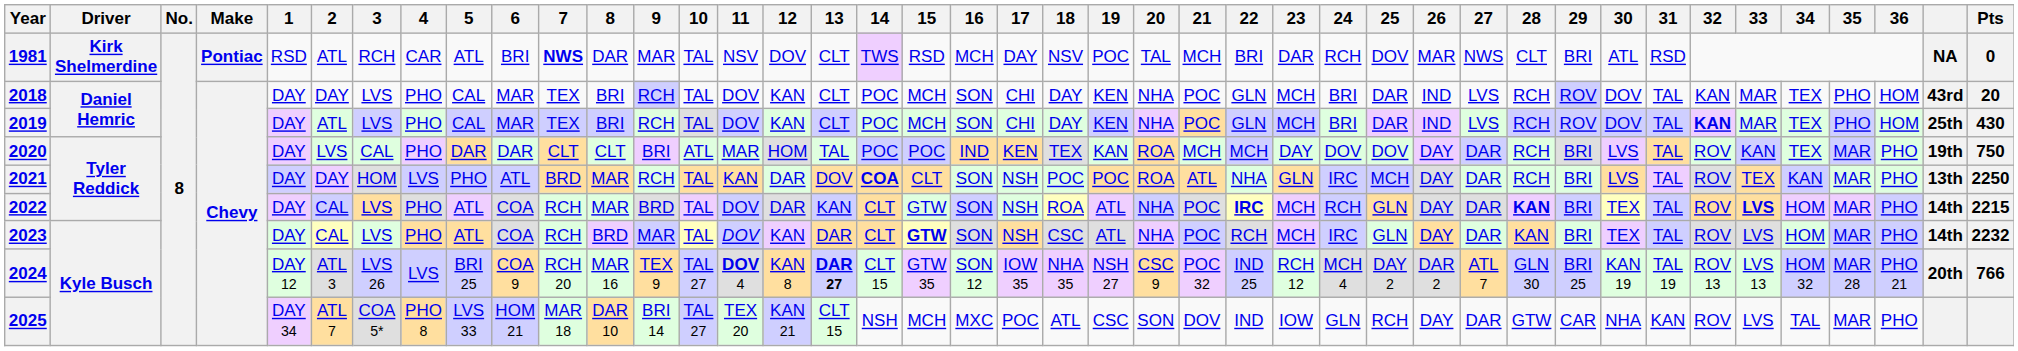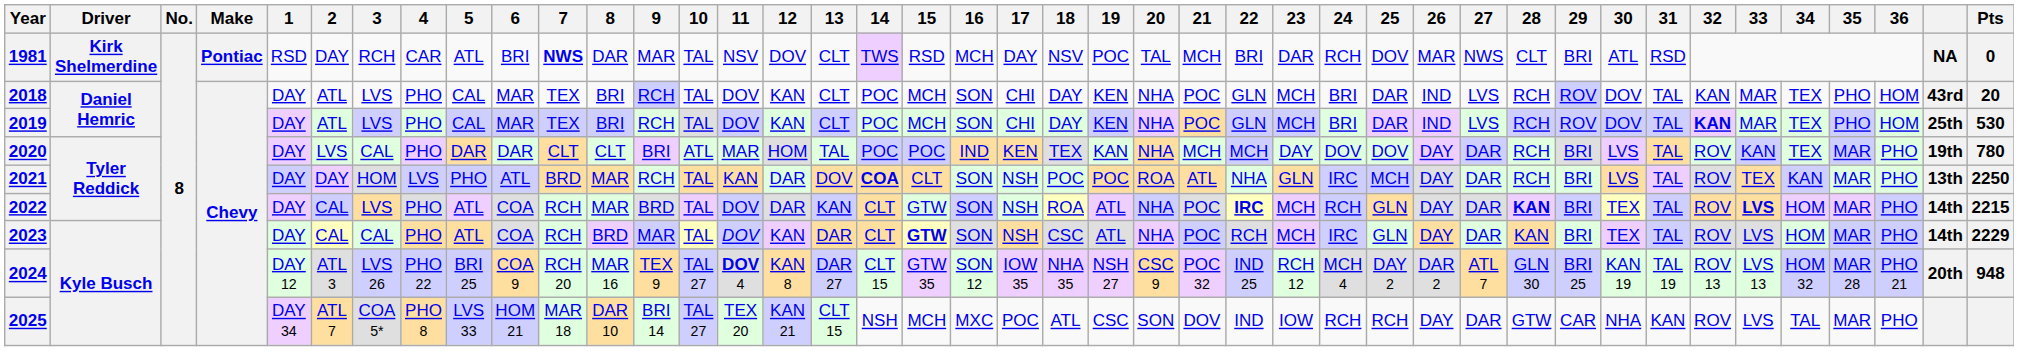1981 | 2: ATL -> DAY
2018 | 2: DAY -> ATL
2019 | Pts: 430 -> 530
2020 | 20: ROA -> NHA
2020 | Pts: 750 -> 780
2023 | 3: LVS -> CAL
2023 | Pts: 2232 -> 2229
2024 | 4: LVS -> PHO 22
2024 | 13: bold -> normal
2024 | Pts: 766 -> 948
2025 | 24: GLN -> RCH
